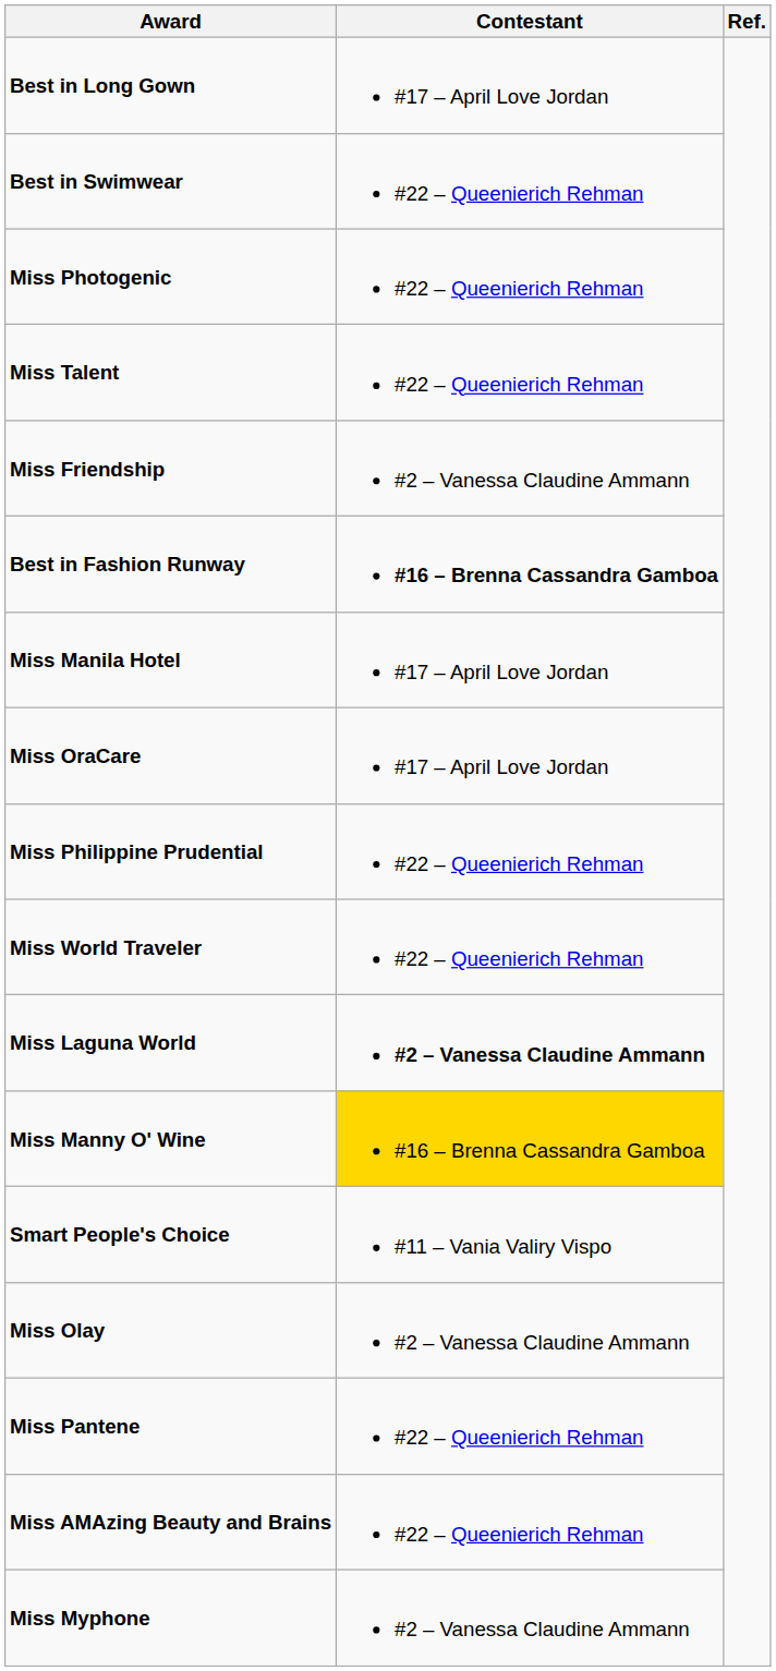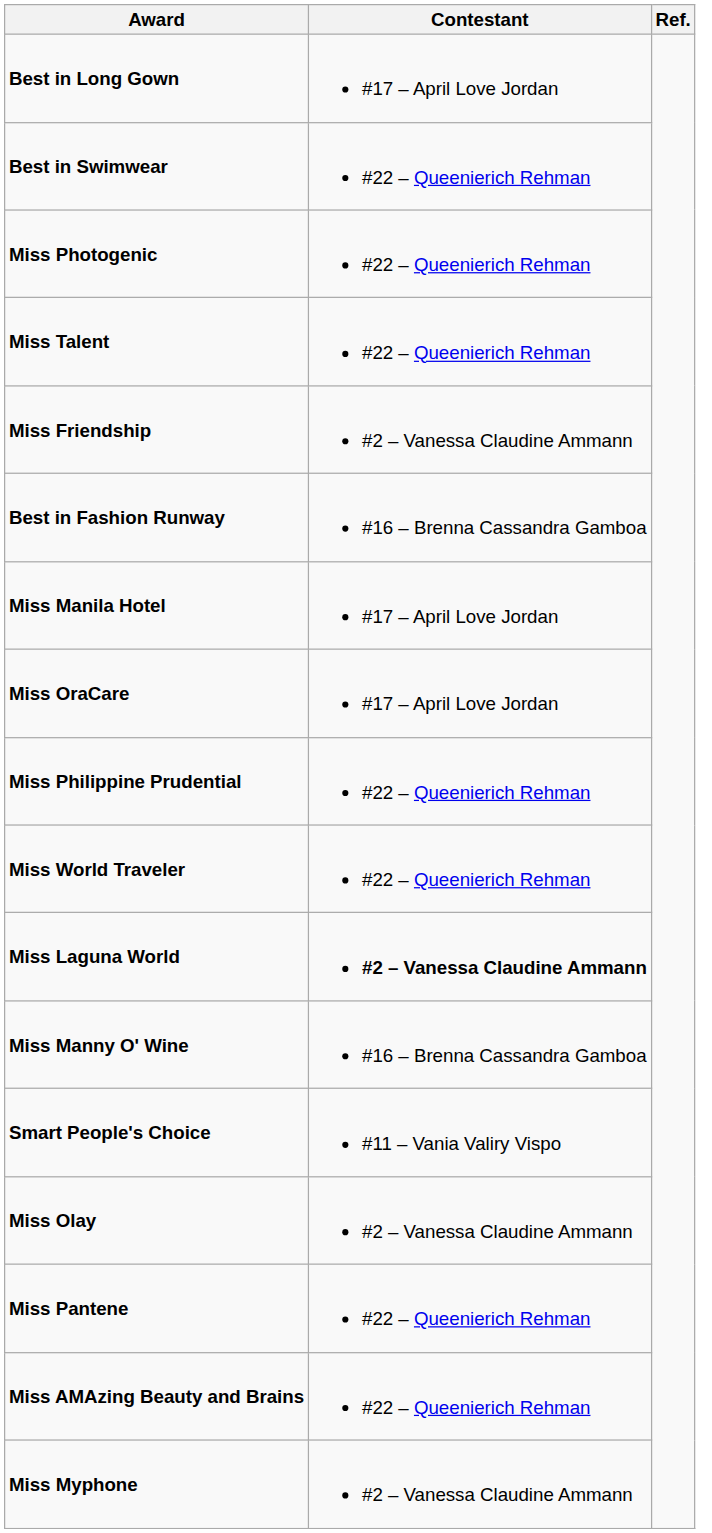Best in Fashion Runway | Contestant: bold -> normal
Miss Manny O' Wine | Contestant: gold background -> no background
